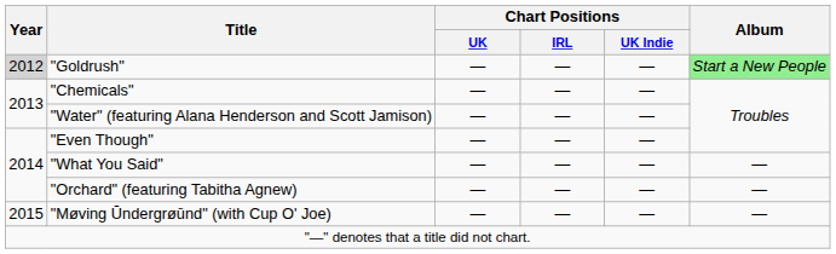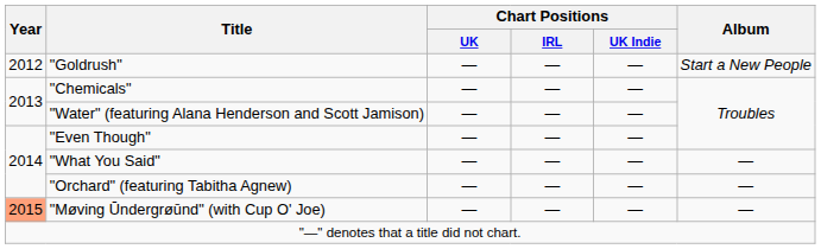"Goldrush" | Year: lightgrey background -> no background
"Goldrush" | Album: lightgreen background -> no background
"Møving Ūndergrøūnd" (with Cup O' Joe) | Year: no background -> lightsalmon background
